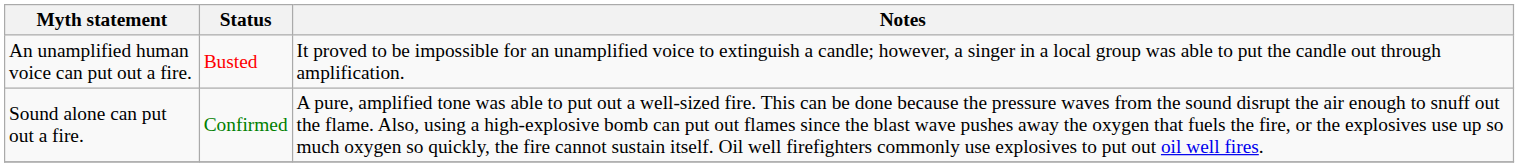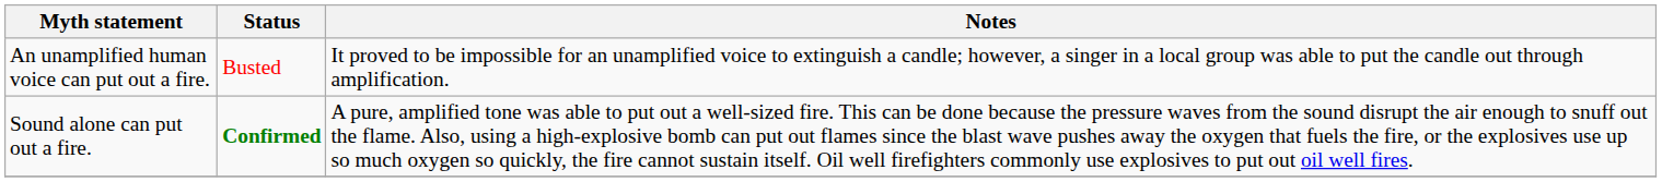Sound alone can put out a fire. | Status: normal -> bold
